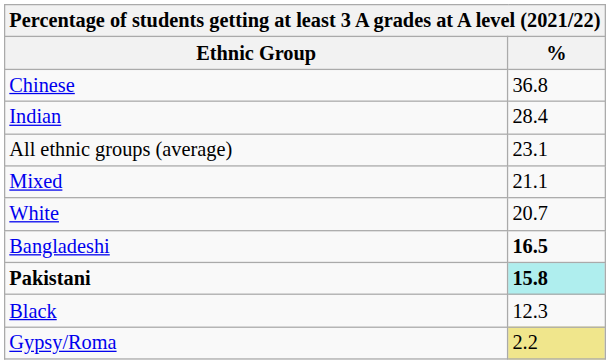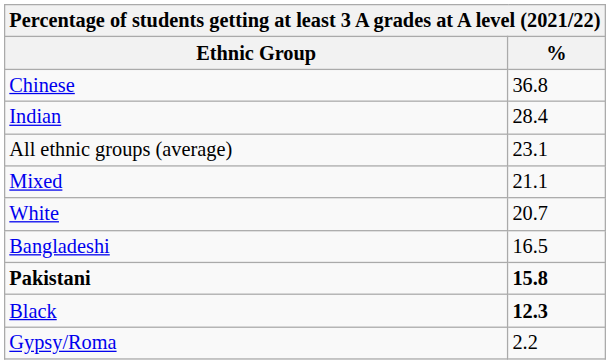Bangladeshi | %: bold -> normal
Pakistani | %: paleturquoise background -> no background
Black | %: normal -> bold
Gypsy/Roma | %: khaki background -> no background
